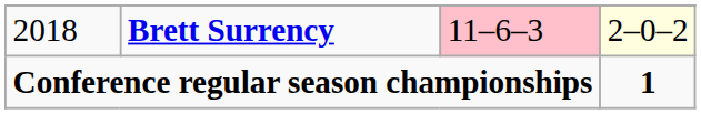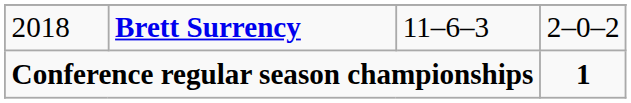2018 | column 3: pink background -> no background
2018 | column 4: lightyellow background -> no background
